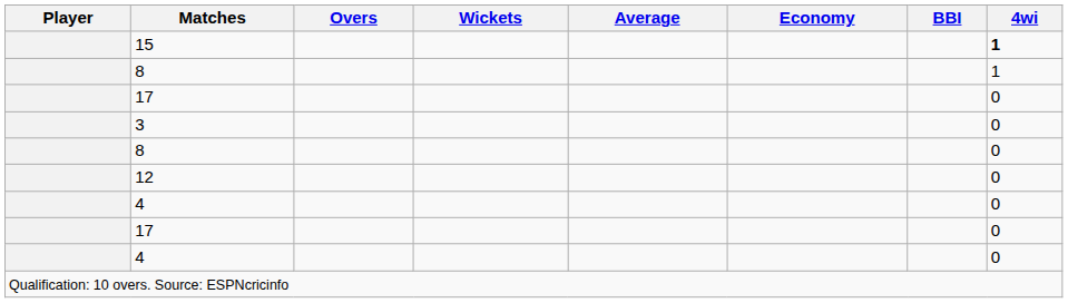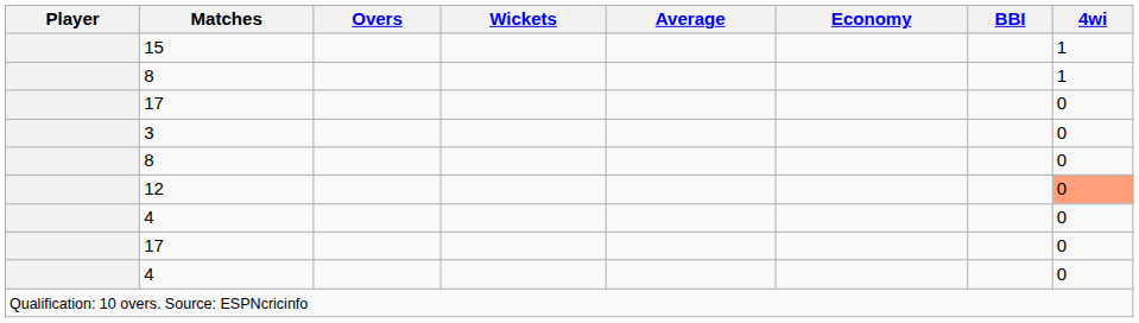15 | 4wi: bold -> normal
12 | 4wi: no background -> lightsalmon background
